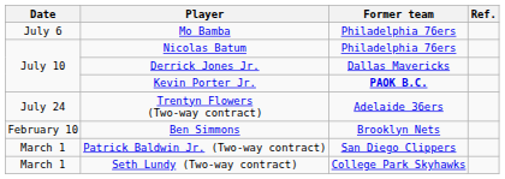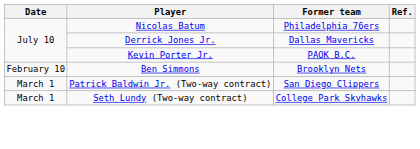- row: July 6 | Mo Bamba | Philadelphia 76ers
Kevin Porter Jr. | Former team: bold -> normal
- row: July 24 | Trentyn Flowers (Two-way contract) | Adelaide 36ers
